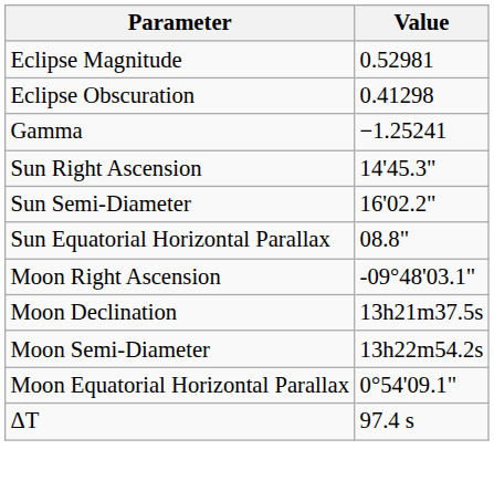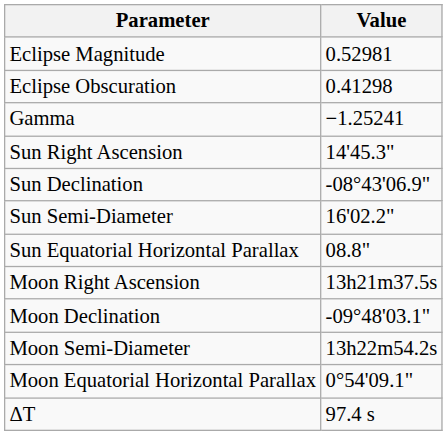+ row: Sun Declination | -08°43'06.9"
Moon Right Ascension | Value: -09°48'03.1" -> 13h21m37.5s
Moon Declination | Value: 13h21m37.5s -> -09°48'03.1"
